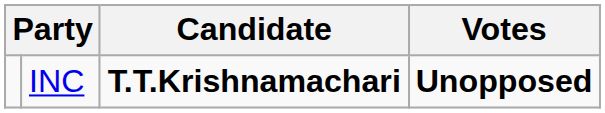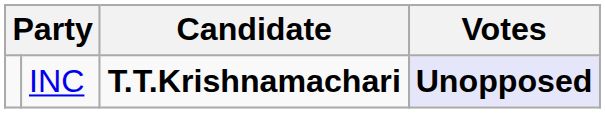INC | Votes: no background -> lavender background
